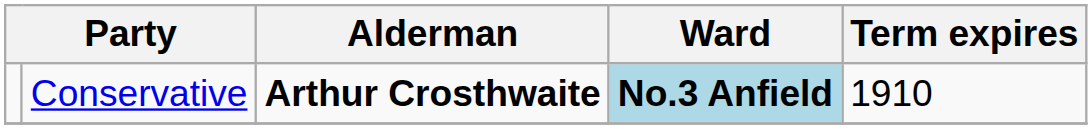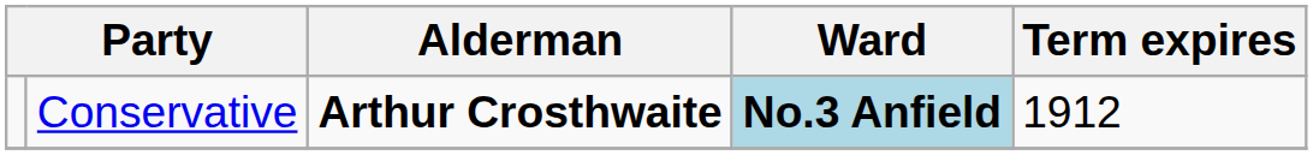Conservative | Term expires: 1910 -> 1912
